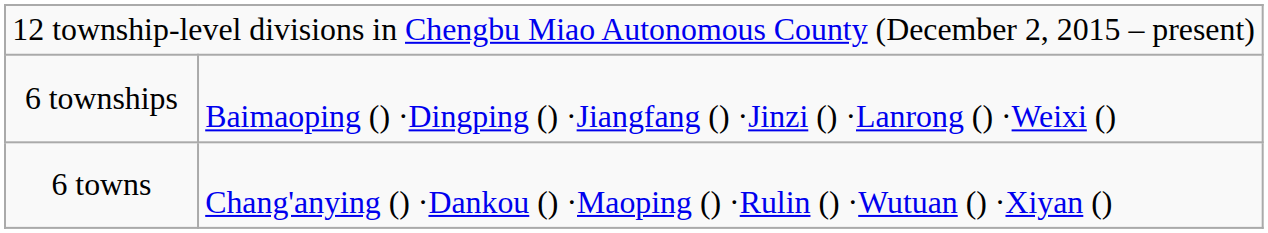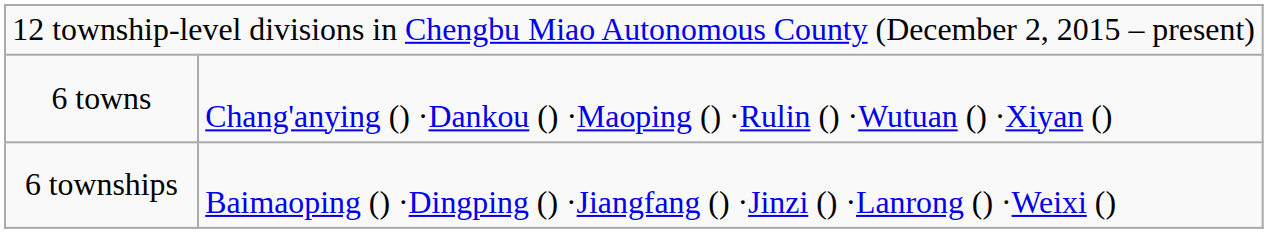rows swapped: 6 towns <-> 6 townships
